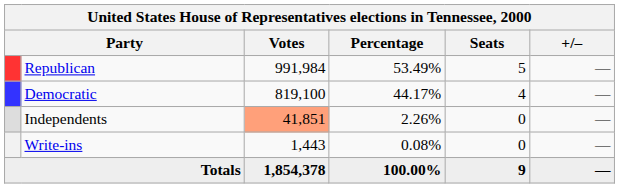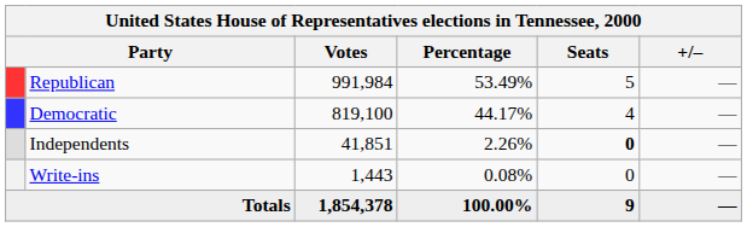Independents | Votes: lightsalmon background -> no background
Independents | Seats: normal -> bold
